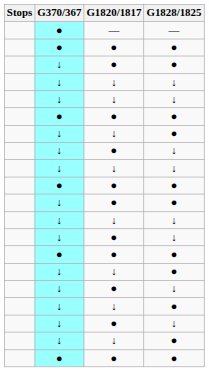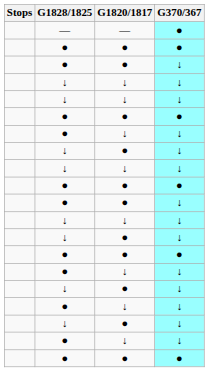columns swapped: G370/367 <-> G1828/1825
